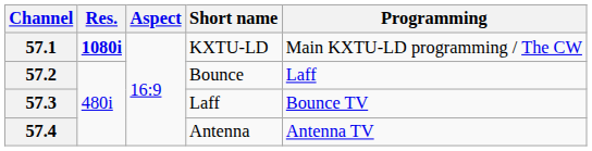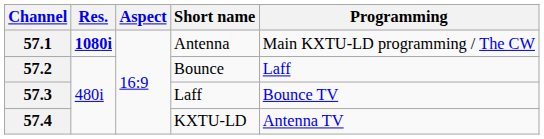57.1 | Short name: KXTU-LD -> Antenna
57.4 | Short name: Antenna -> KXTU-LD
